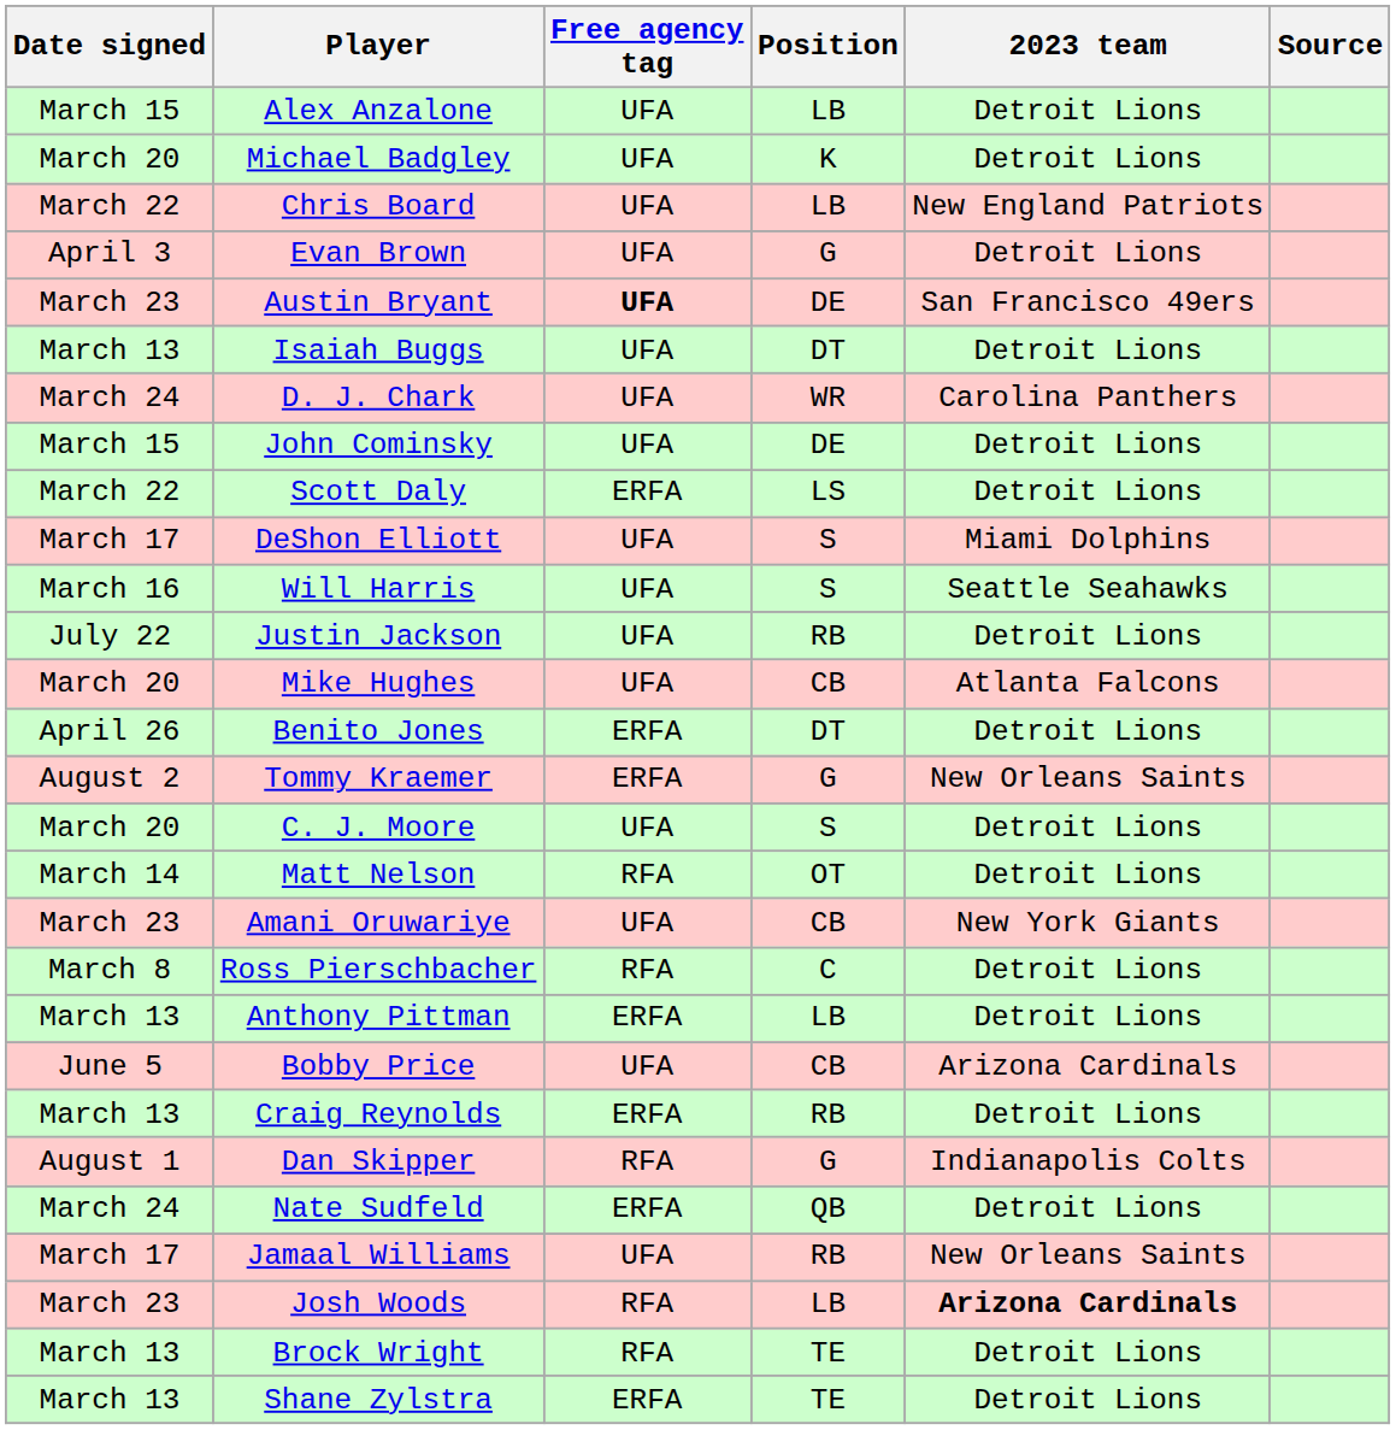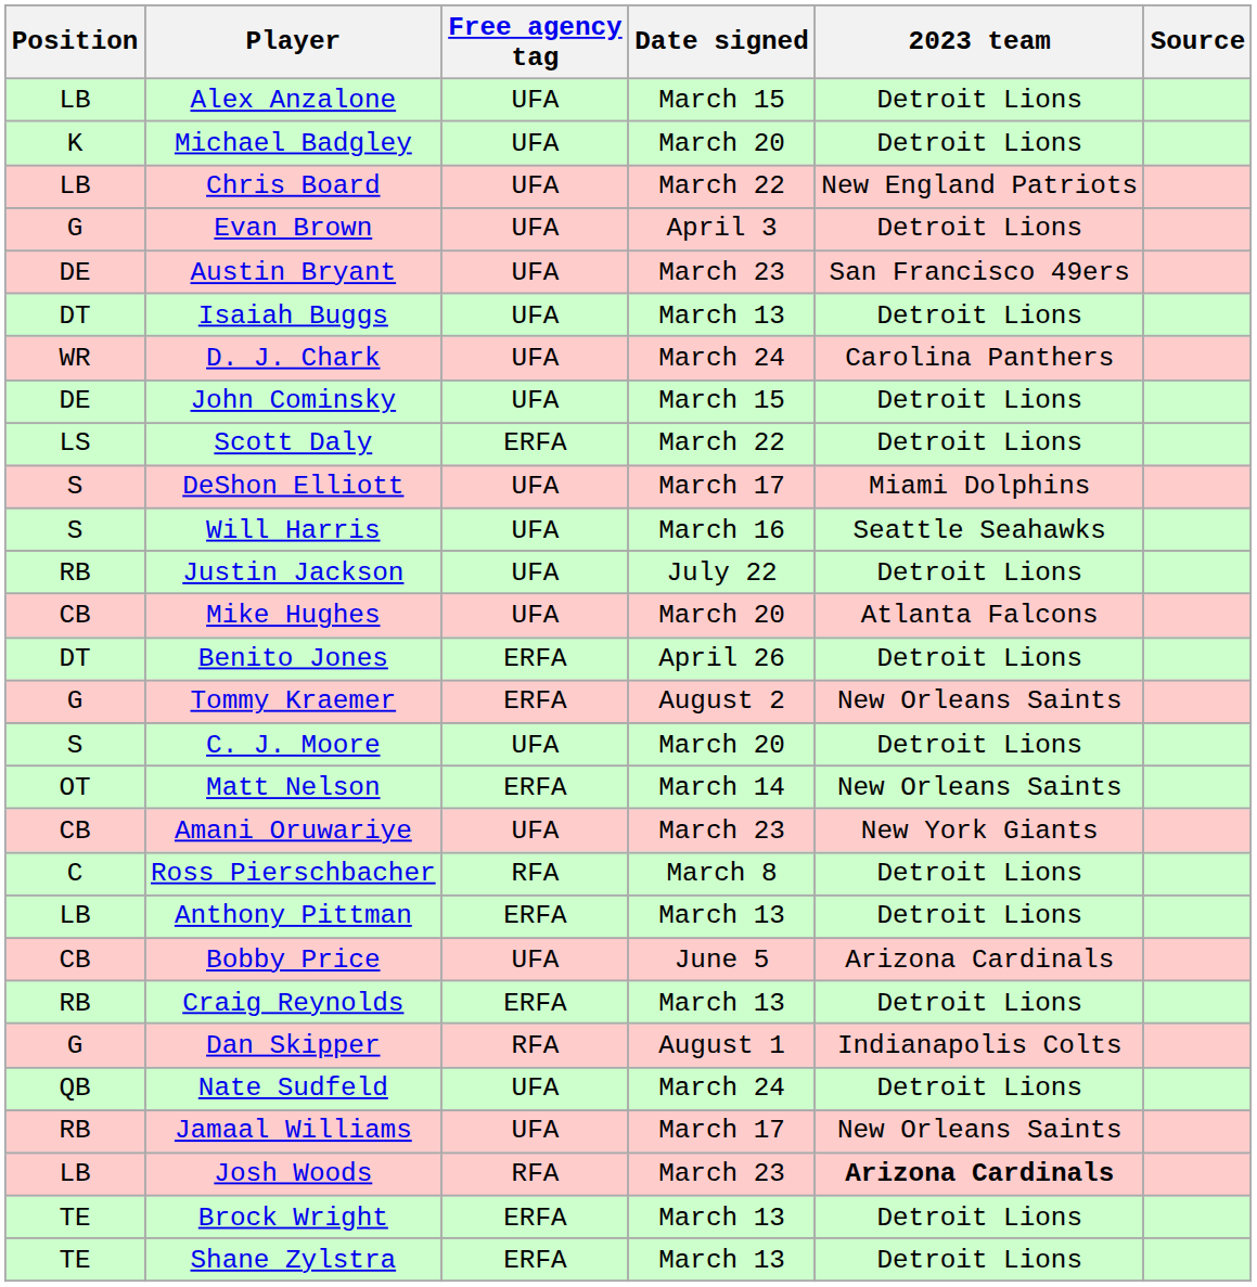columns swapped: Position <-> Date signed
Austin Bryant | Free agency tag: bold -> normal
Matt Nelson | Free agency tag: RFA -> ERFA
Matt Nelson | 2023 team: Detroit Lions -> New Orleans Saints
Nate Sudfeld | Free agency tag: ERFA -> UFA
Brock Wright | Free agency tag: RFA -> ERFA
